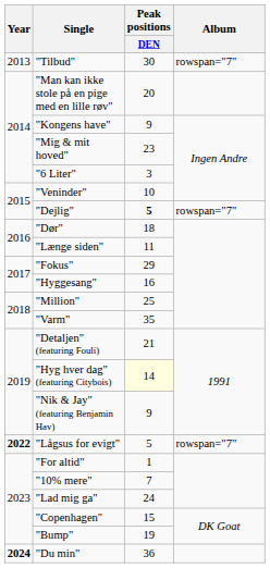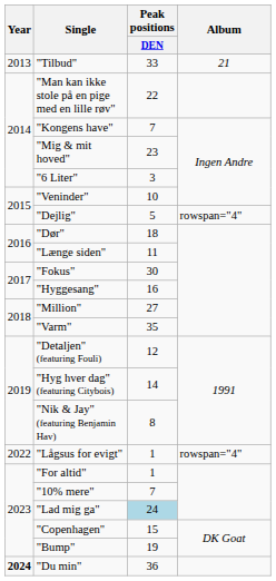"Tilbud" | Peak positions / DEN: 30 -> 33
"Tilbud" | Album: rowspan="7" -> 21
"Man kan ikke stole på en pige med en lille røv" | Peak positions / DEN: 20 -> 22
"Kongens have" | Peak positions / DEN: 9 -> 7
"Dejlig" | Peak positions / DEN: bold -> normal
"Dejlig" | Album: rowspan="7" -> rowspan="4"
"Fokus" | Peak positions / DEN: 29 -> 30
"Million" | Peak positions / DEN: 25 -> 27
"Detaljen" (featuring Fouli) | Peak positions / DEN: 21 -> 12
"Hyg hver dag" (featuring Citybois) | Peak positions / DEN: lightyellow background -> no background
"Nik & Jay" (featuring Benjamin Hav) | Peak positions / DEN: 9 -> 8
"Lågsus for evigt" | Year: bold -> normal
"Lågsus for evigt" | Peak positions / DEN: 5 -> 1
"Lågsus for evigt" | Album: rowspan="7" -> rowspan="4"
"Lad mig ga" | Peak positions / DEN: no background -> lightblue background
